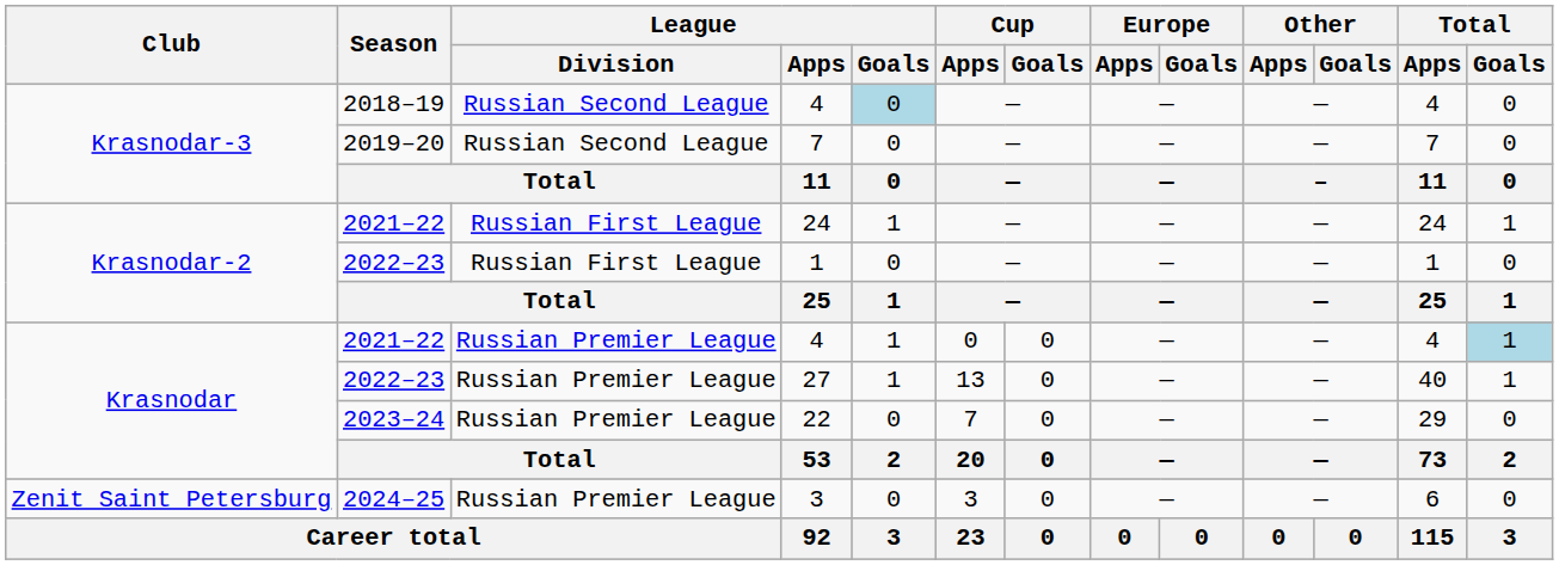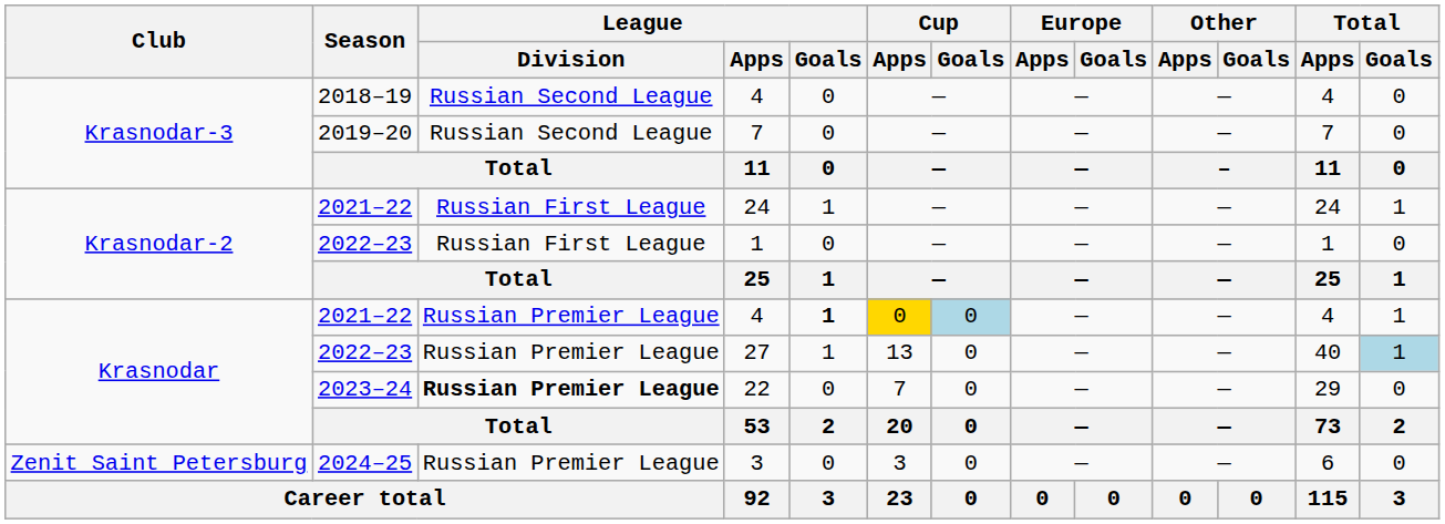2018–19 / 4 | League / Goals: lightblue background -> no background
2021–22 / 4 | League / Goals: normal -> bold
2021–22 / 4 | Cup / Apps: no background -> gold background
2021–22 / 4 | Cup / Goals: no background -> lightblue background
2021–22 / 4 | Total / Goals: lightblue background -> no background
27 | Total / Goals: no background -> lightblue background
22 | League / Division: normal -> bold
